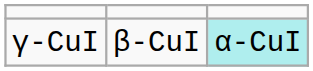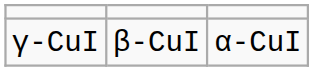γ-CuI | column 3: paleturquoise background -> no background
